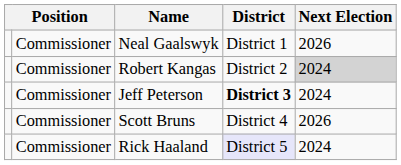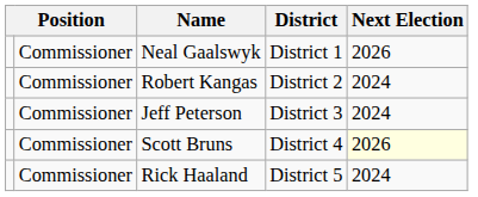Robert Kangas | Next Election: lightgrey background -> no background
Jeff Peterson | District: bold -> normal
Scott Bruns | Next Election: no background -> lightyellow background
Rick Haaland | District: lavender background -> no background
